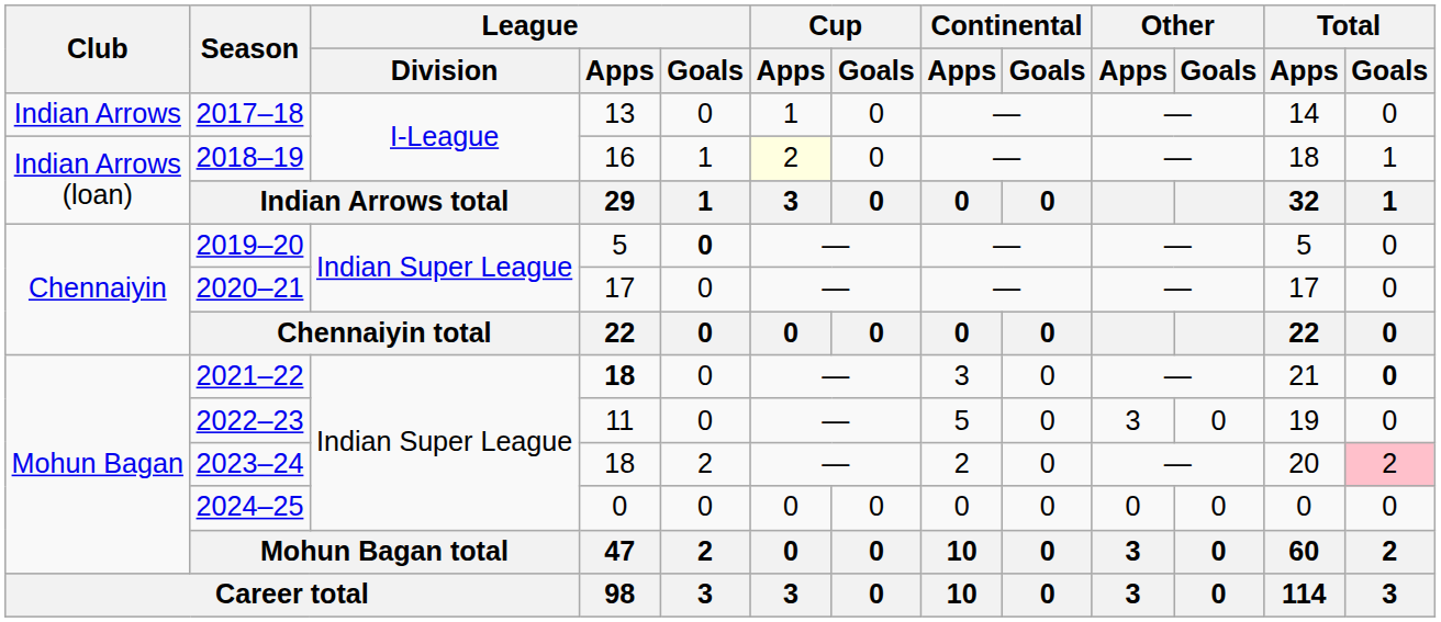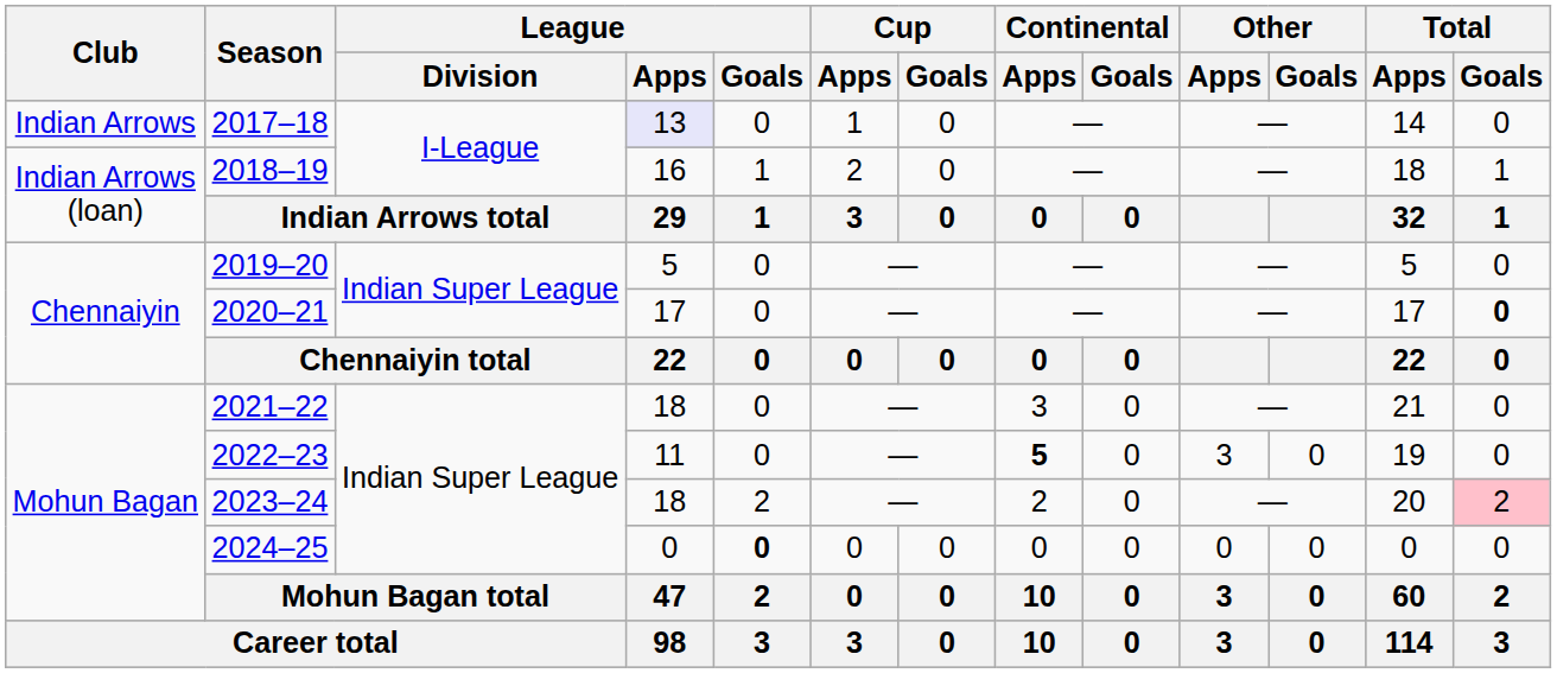2017–18 | League / Apps: no background -> lavender background
2018–19 | Cup / Apps: lightyellow background -> no background
2019–20 | League / Goals: bold -> normal
2020–21 | Total / Goals: normal -> bold
2021–22 | League / Apps: bold -> normal
2021–22 | Total / Goals: bold -> normal
2022–23 | Continental / Apps: normal -> bold
2024–25 | League / Goals: normal -> bold
